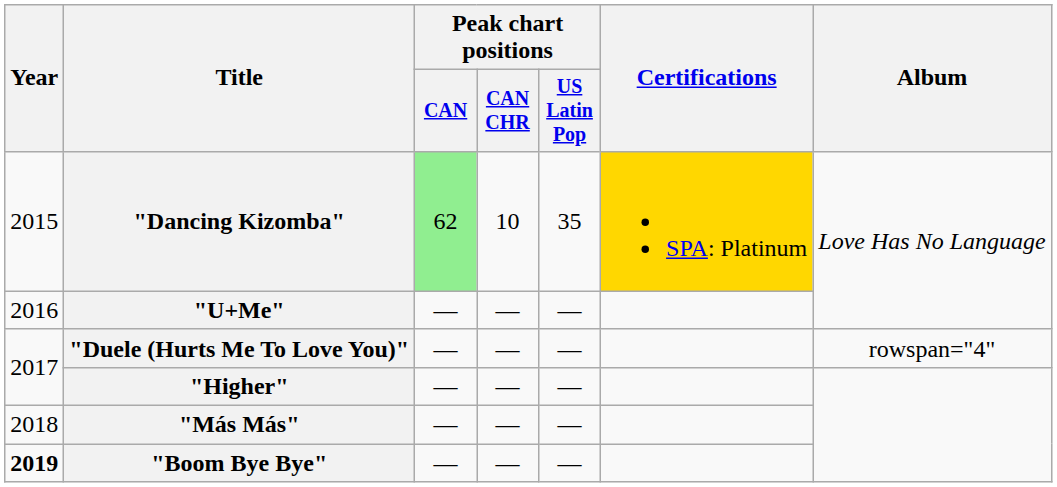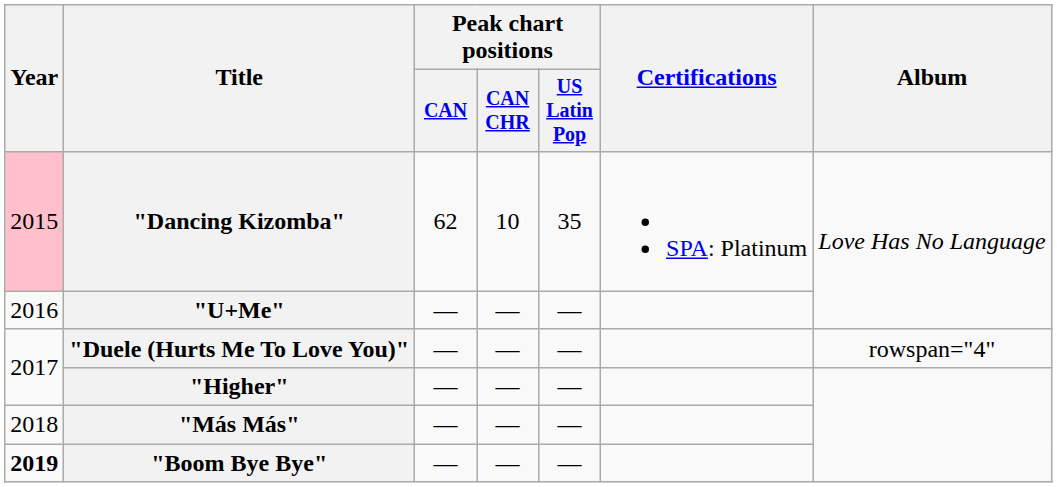"Dancing Kizomba" | Year: no background -> pink background
"Dancing Kizomba" | Peak chart positions / CAN: lightgreen background -> no background
"Dancing Kizomba" | Certifications: gold background -> no background
